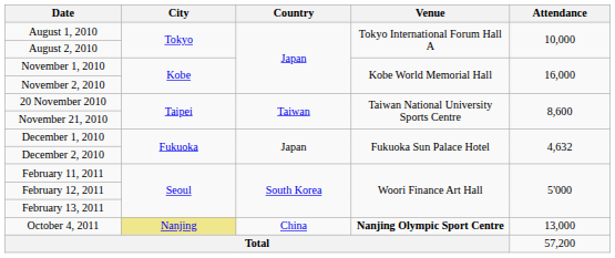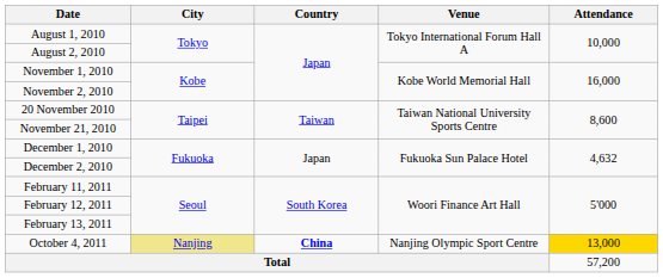October 4, 2011 | Country: normal -> bold
October 4, 2011 | Venue: bold -> normal
October 4, 2011 | Attendance: no background -> gold background
